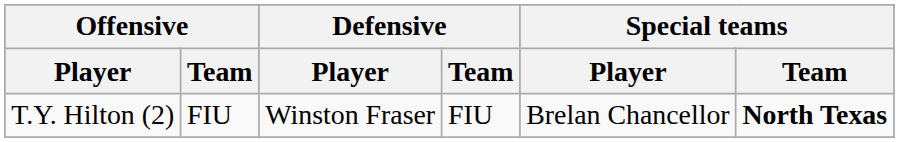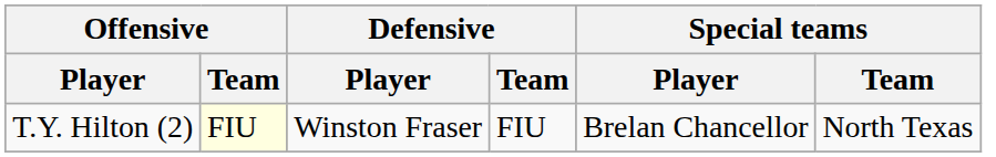T.Y. Hilton (2) | Offensive / Team: no background -> lightyellow background
T.Y. Hilton (2) | Special teams / Team: bold -> normal
